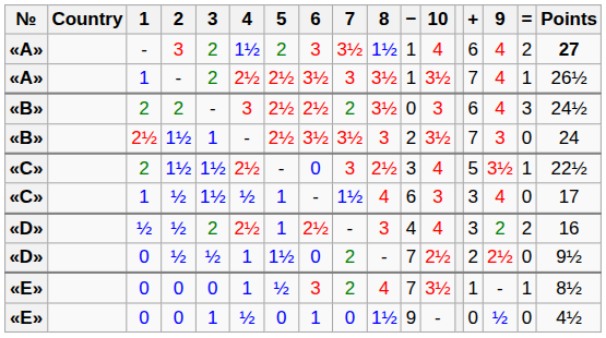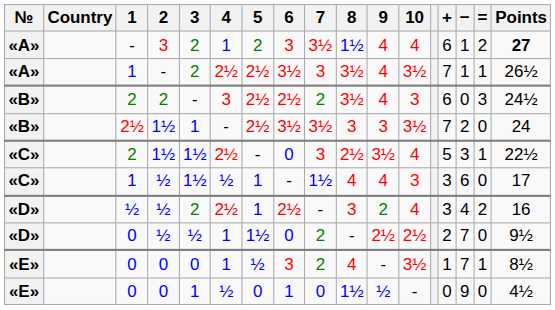columns swapped: 9 <-> −
row 2 | 4: 1½ -> 1
